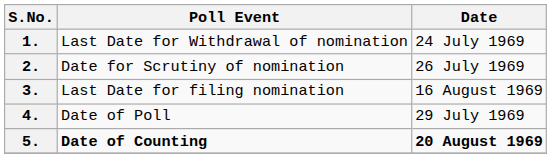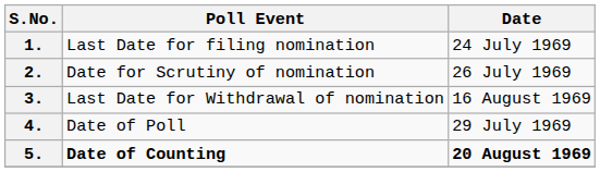1. | Poll Event: Last Date for Withdrawal of nomination -> Last Date for filing nomination
3. | Poll Event: Last Date for filing nomination -> Last Date for Withdrawal of nomination
